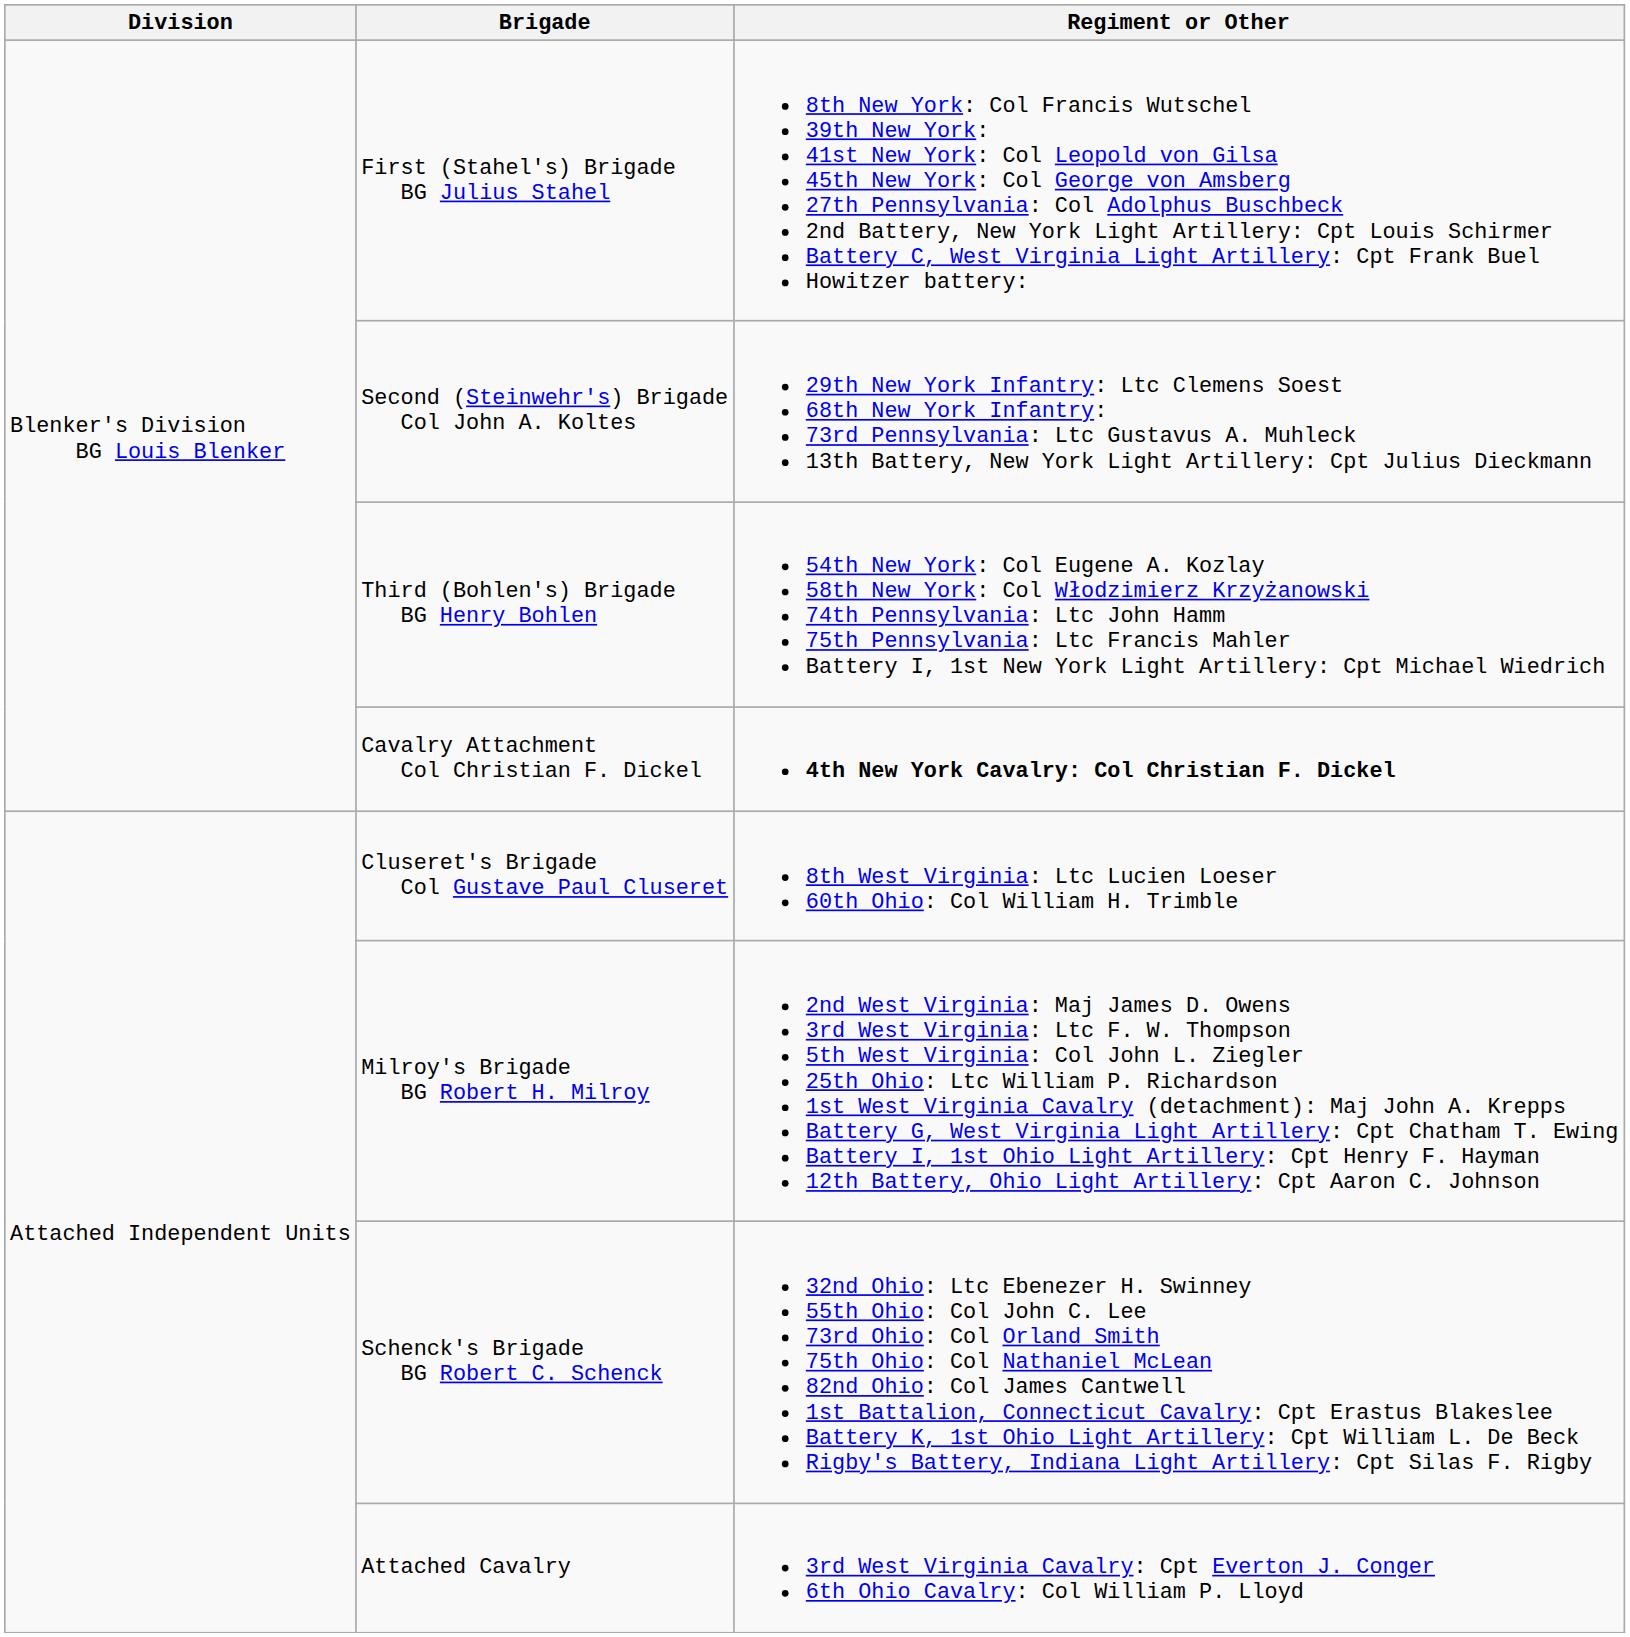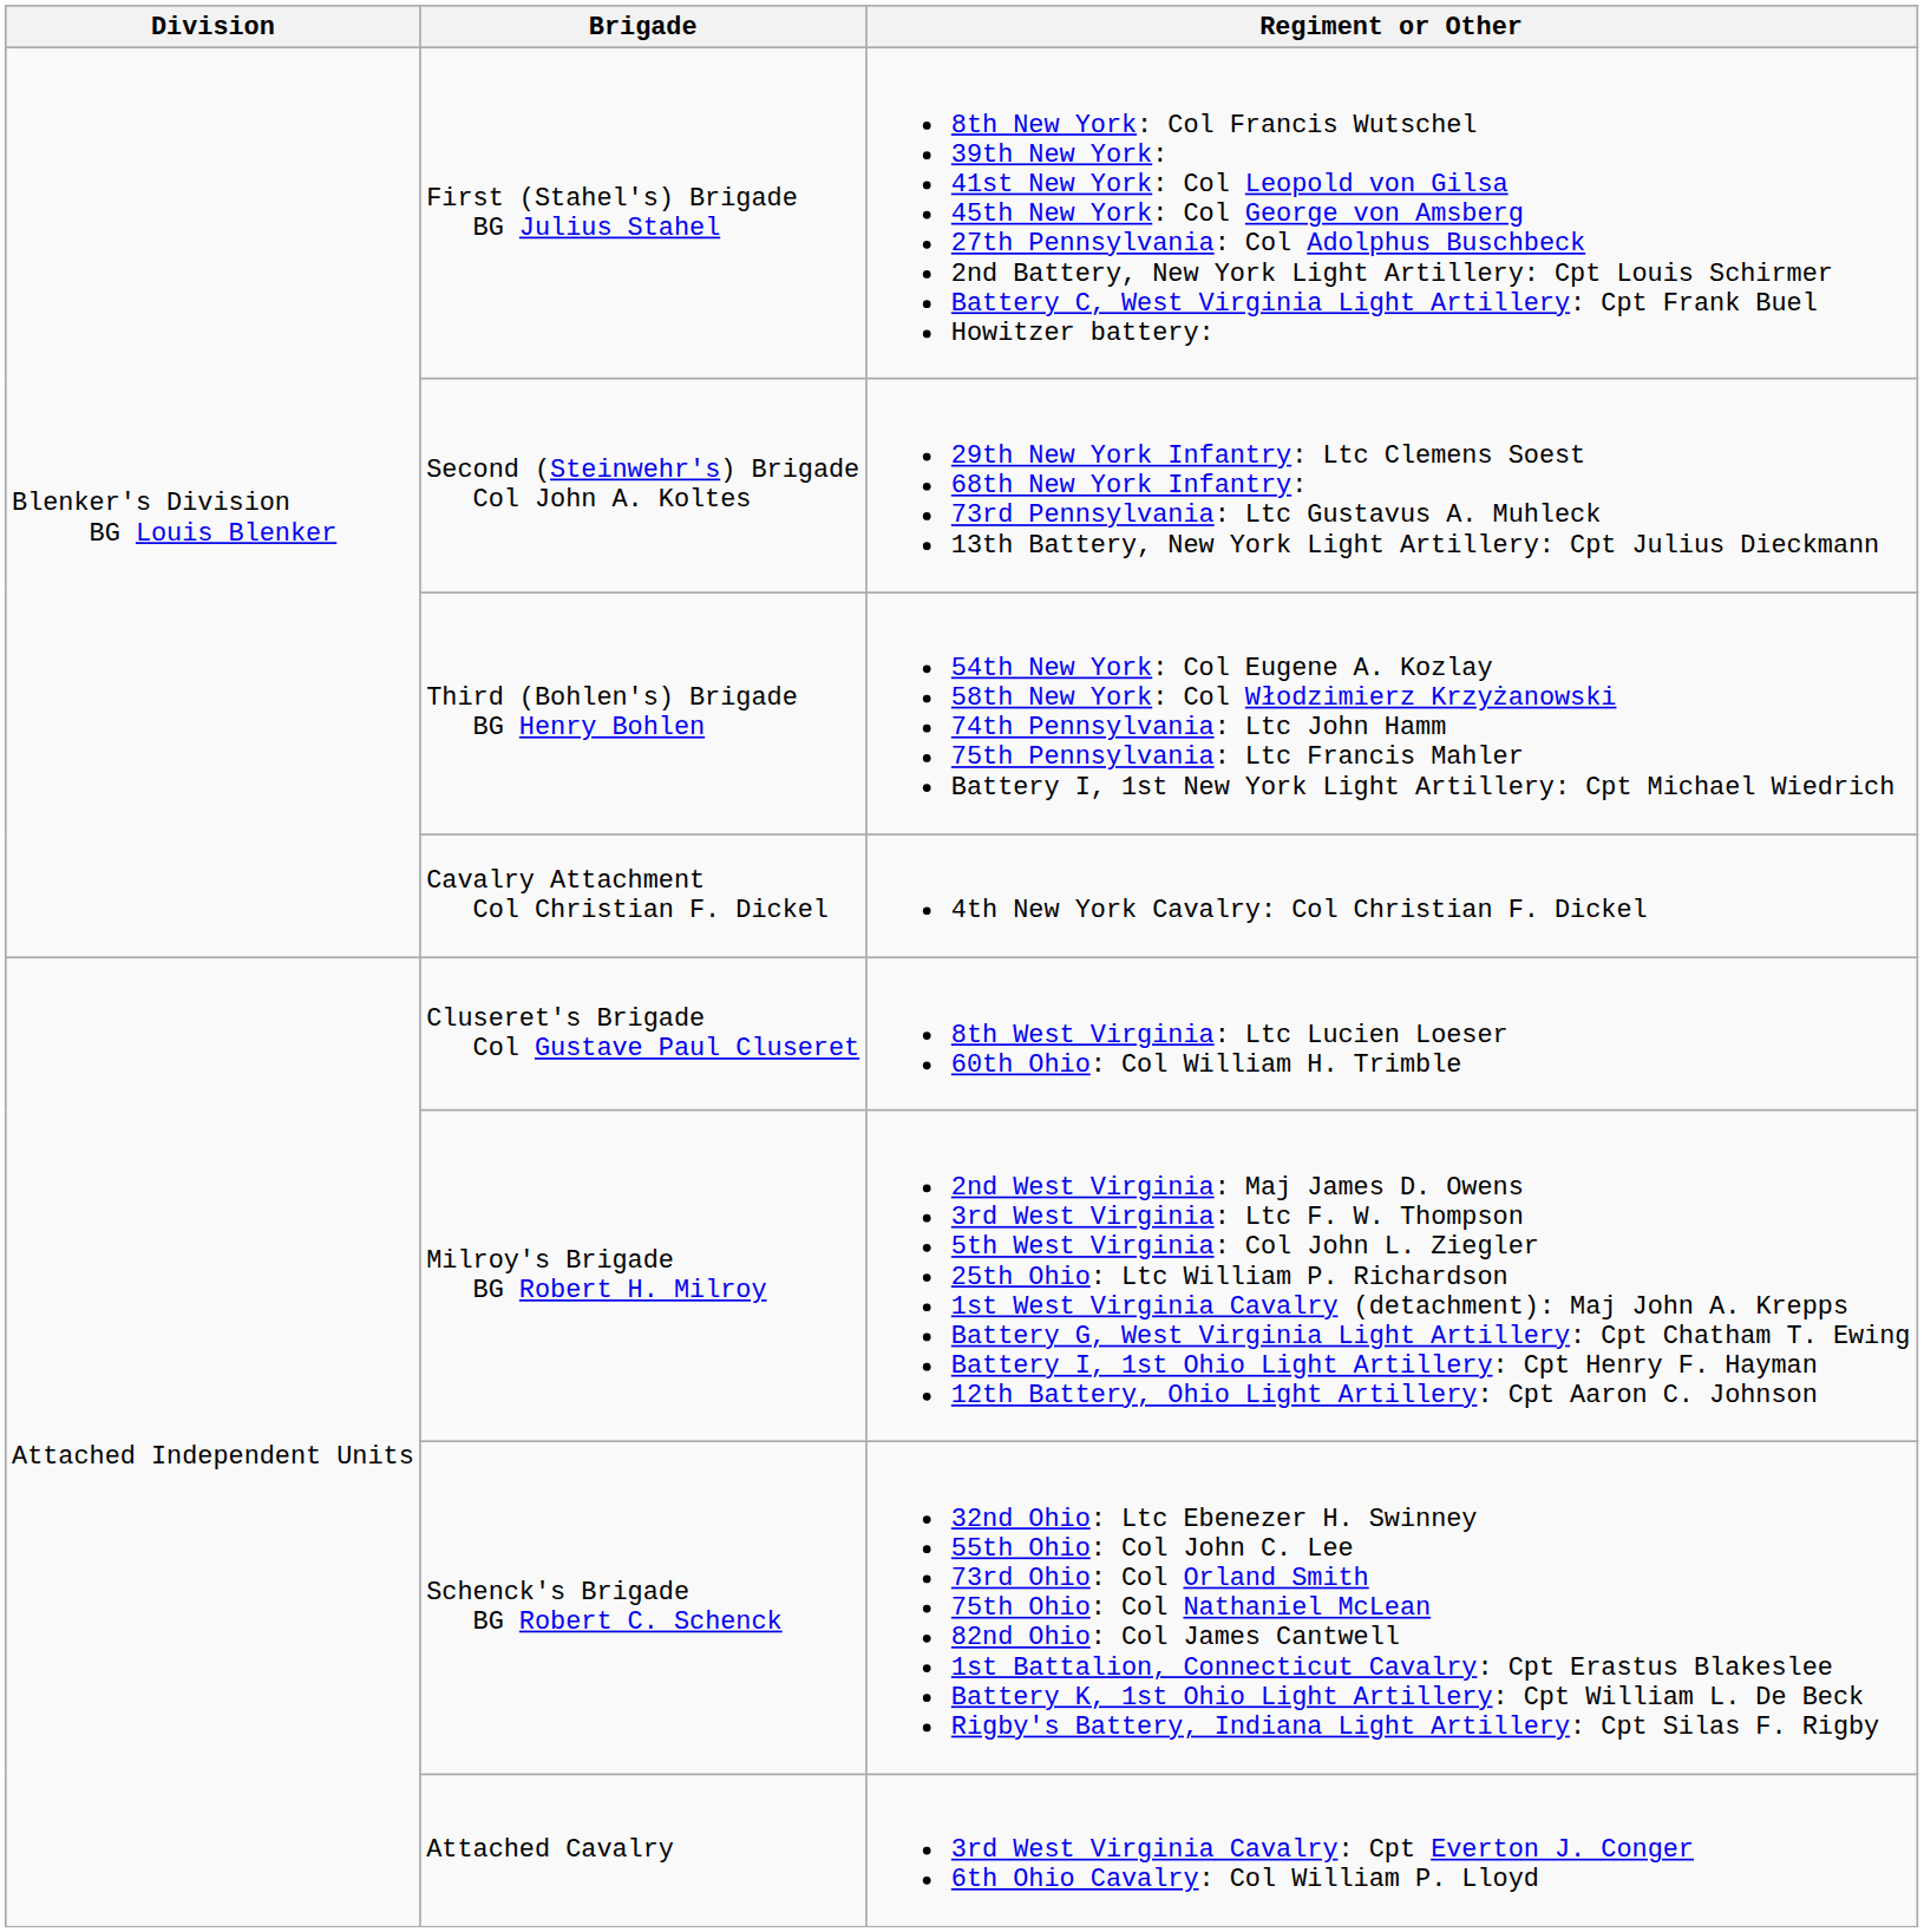Cavalry Attachment Col Christian F. Dickel | Regiment or Other: bold -> normal
